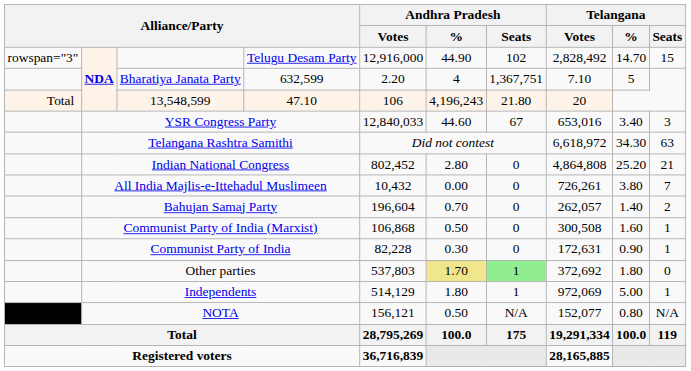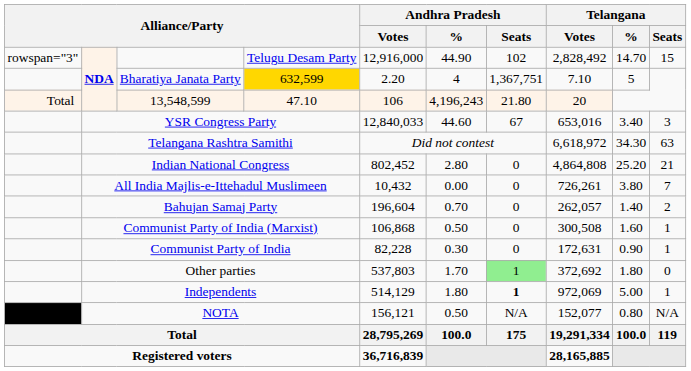Bharatiya Janata Party | column 4: no background -> gold background
Other parties | Andhra Pradesh / %: khaki background -> no background
Independents | Andhra Pradesh / Seats: normal -> bold
